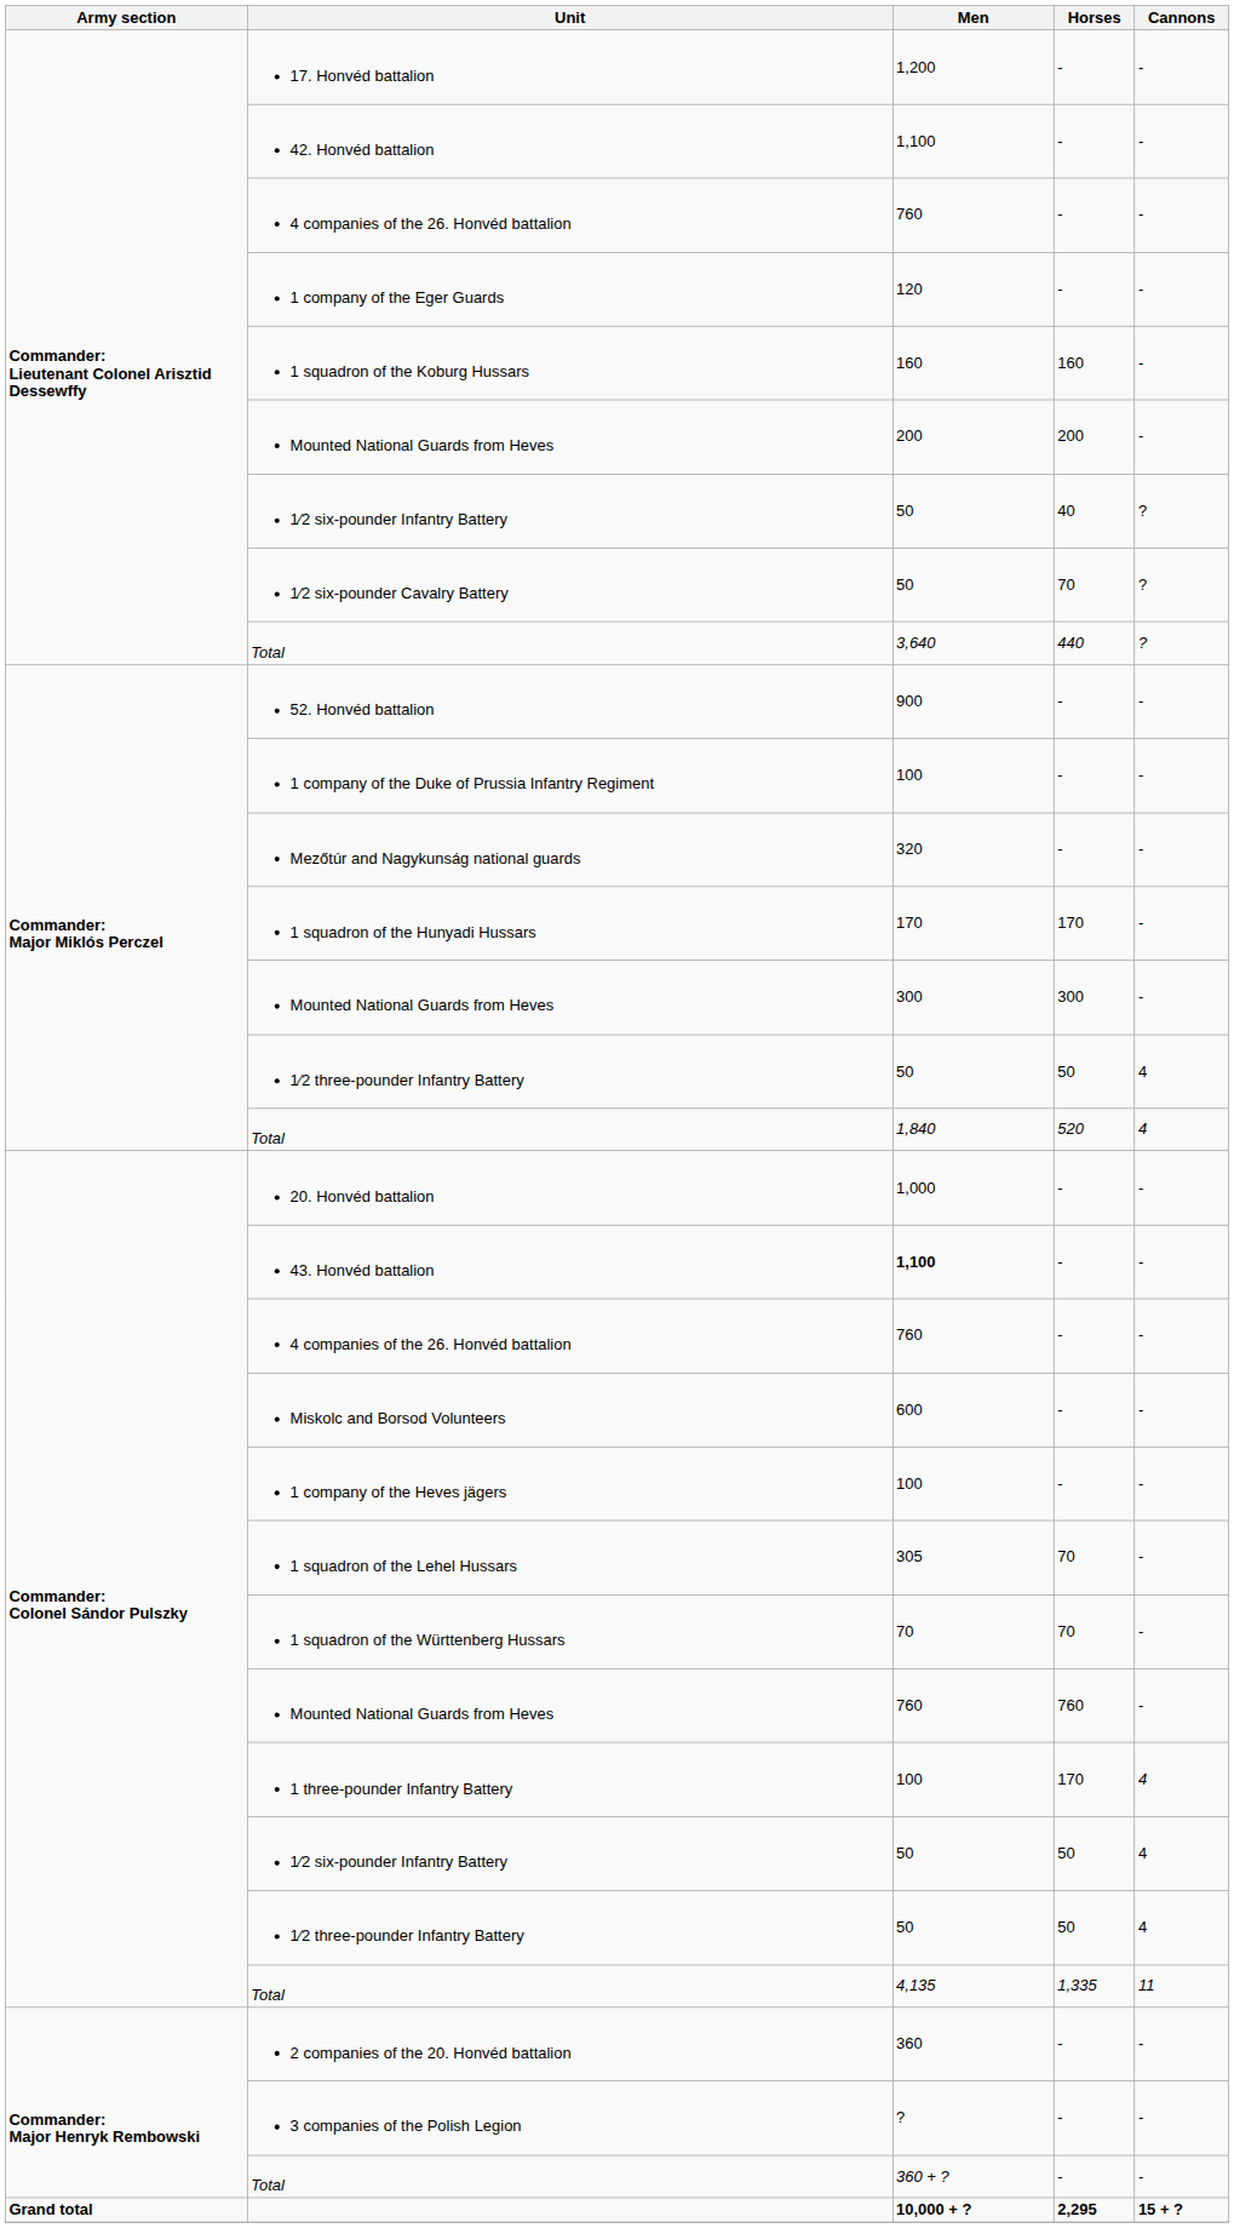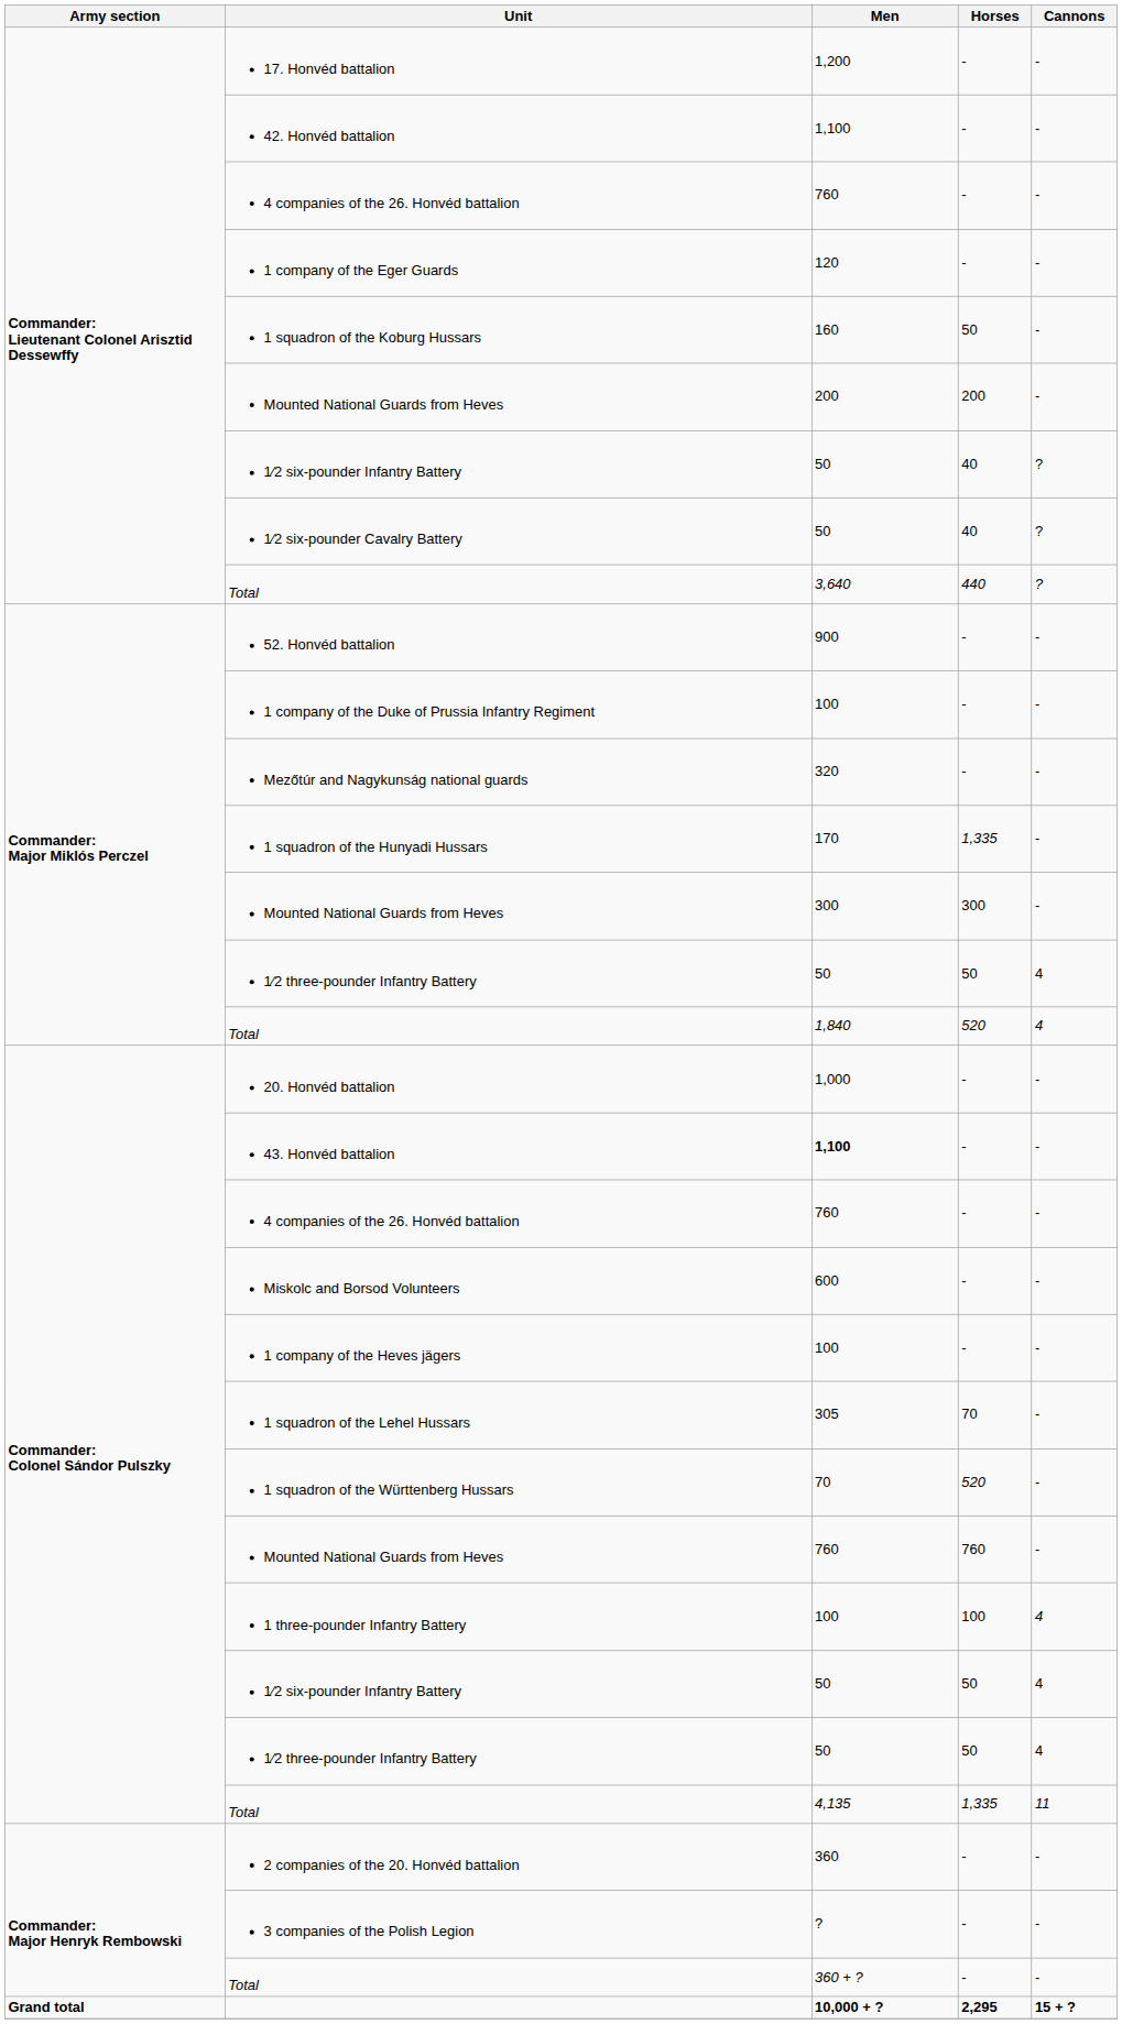1 squadron of the Koburg Hussars | Horses: 160 -> 50
1⁄2 six-pounder Cavalry Battery | Horses: 70 -> 40
1 squadron of the Hunyadi Hussars | Horses: 170 -> 1,335
1 squadron of the Württenberg Hussars | Horses: 70 -> 520
1 three-pounder Infantry Battery | Horses: 170 -> 100
